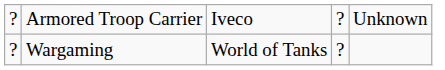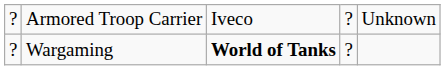Wargaming | column 3: normal -> bold
